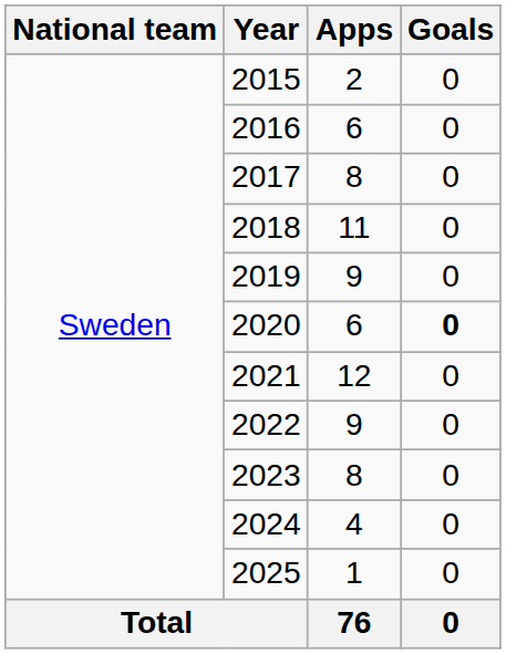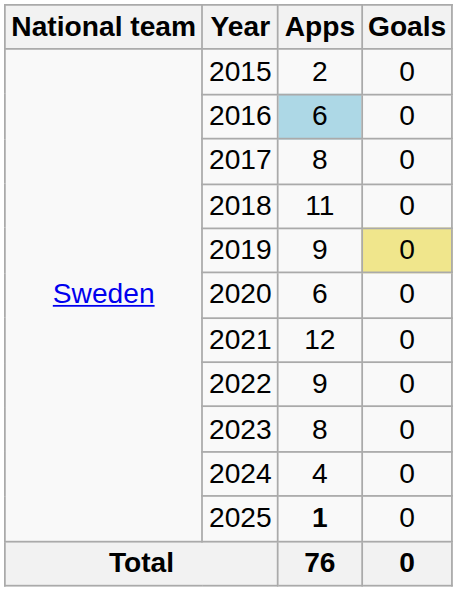2016 | Apps: no background -> lightblue background
2019 | Goals: no background -> khaki background
2020 | Goals: bold -> normal
2025 | Apps: normal -> bold
